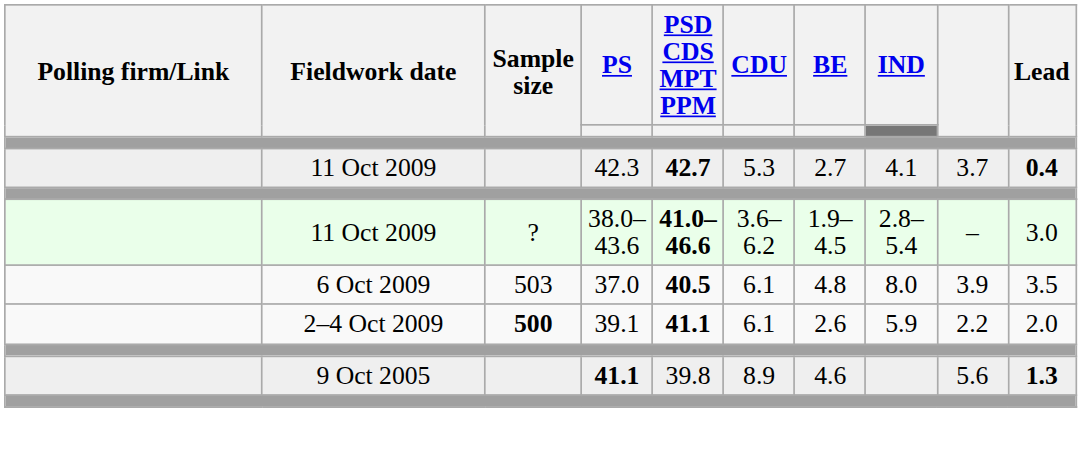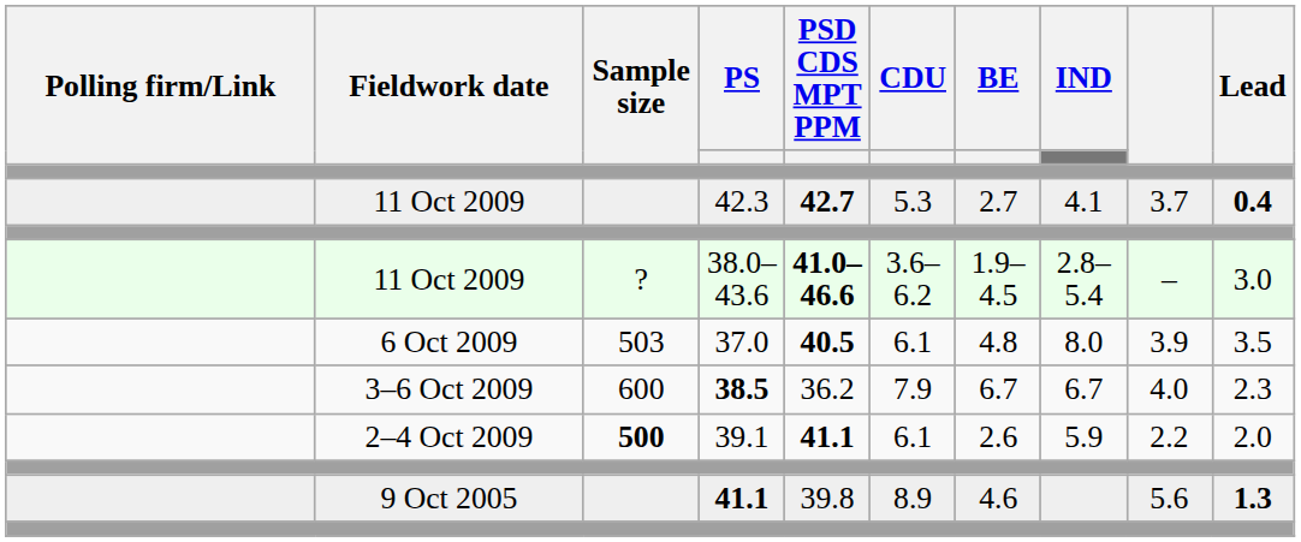+ row: 3–6 Oct 2009 | 600 | 38.5 | 36.2 | 7.9 | 6.7 | 6.7 | 4.0 | 2.3
